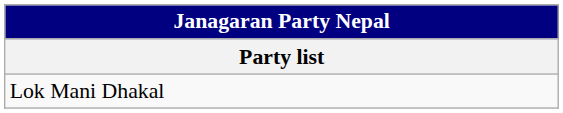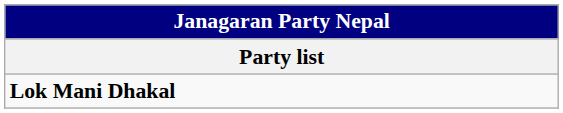row 3 | column 1: normal -> bold
